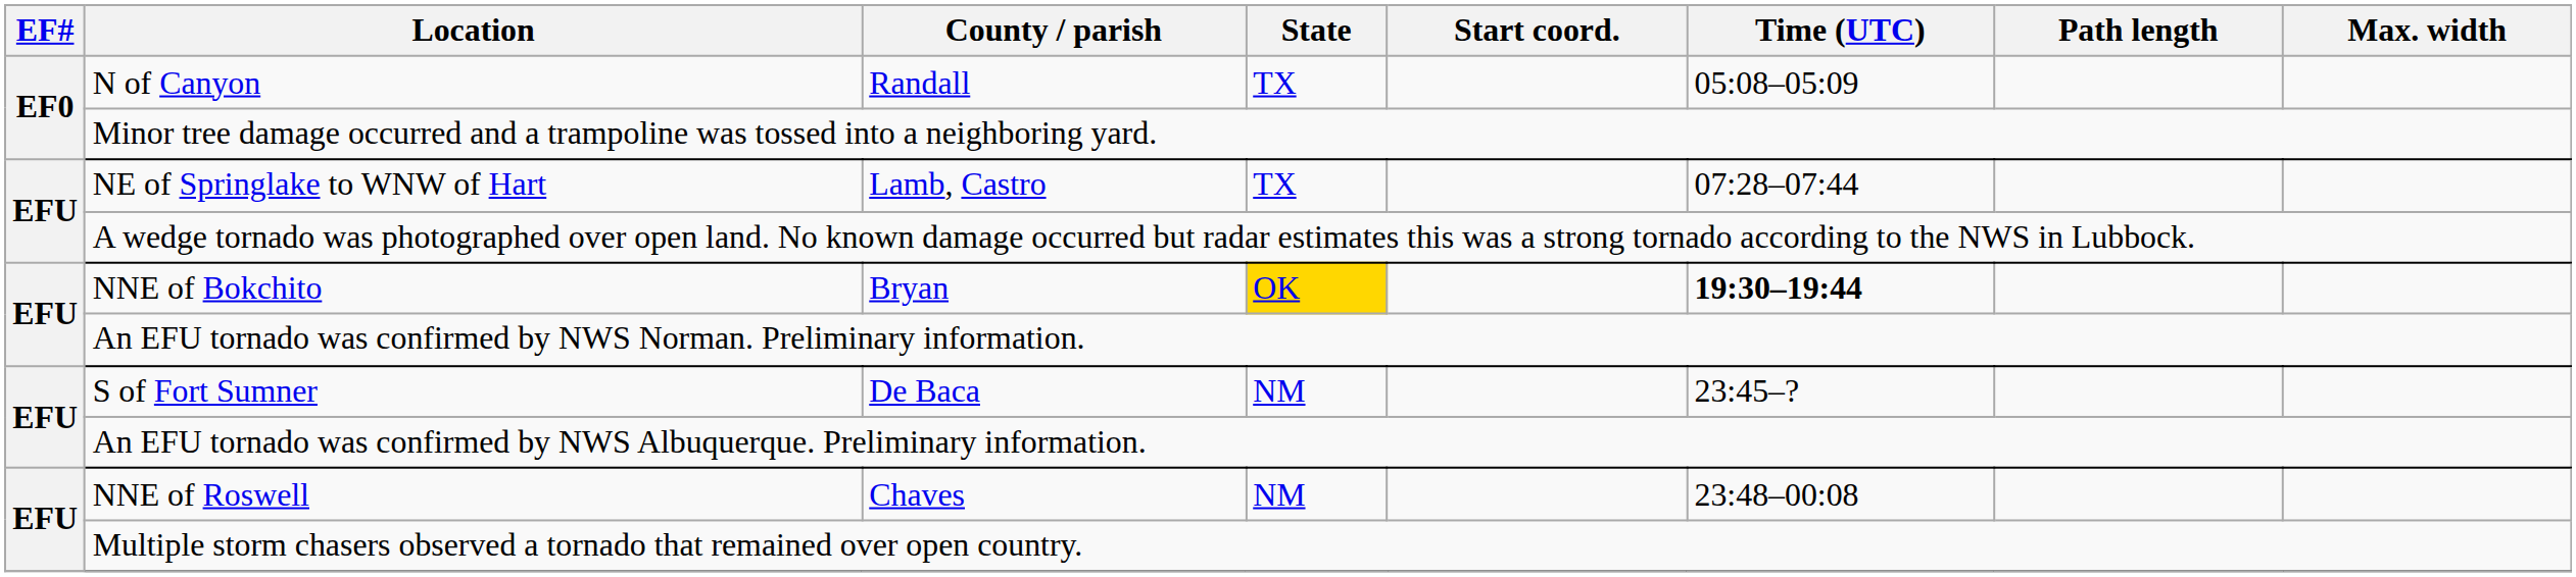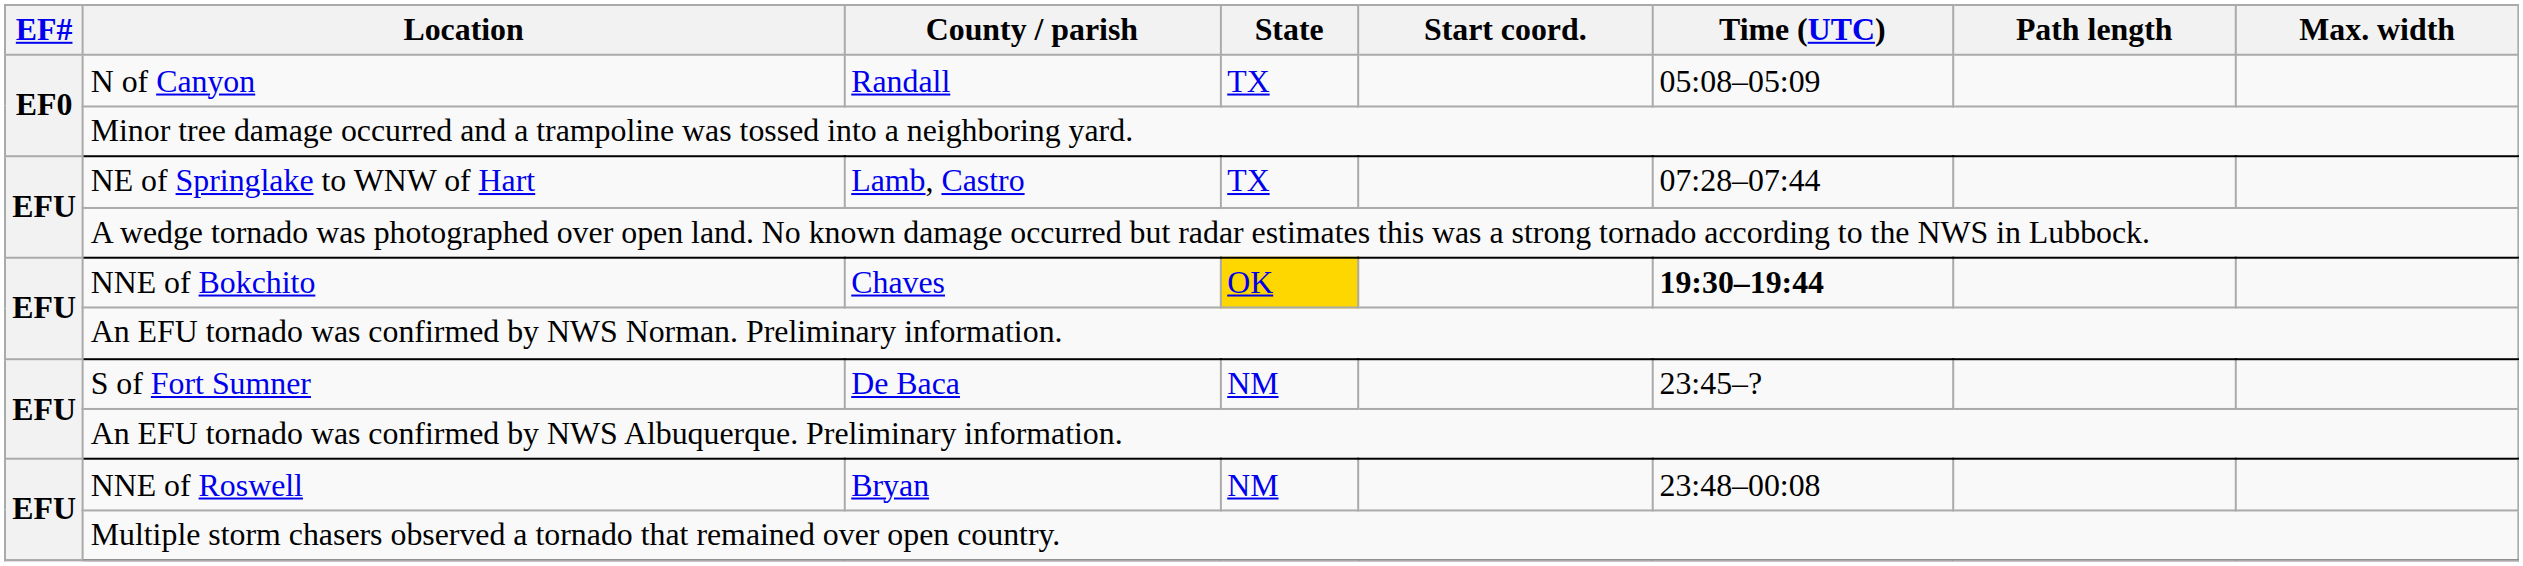NNE of Bokchito | County / parish: Bryan -> Chaves
NNE of Roswell | County / parish: Chaves -> Bryan
